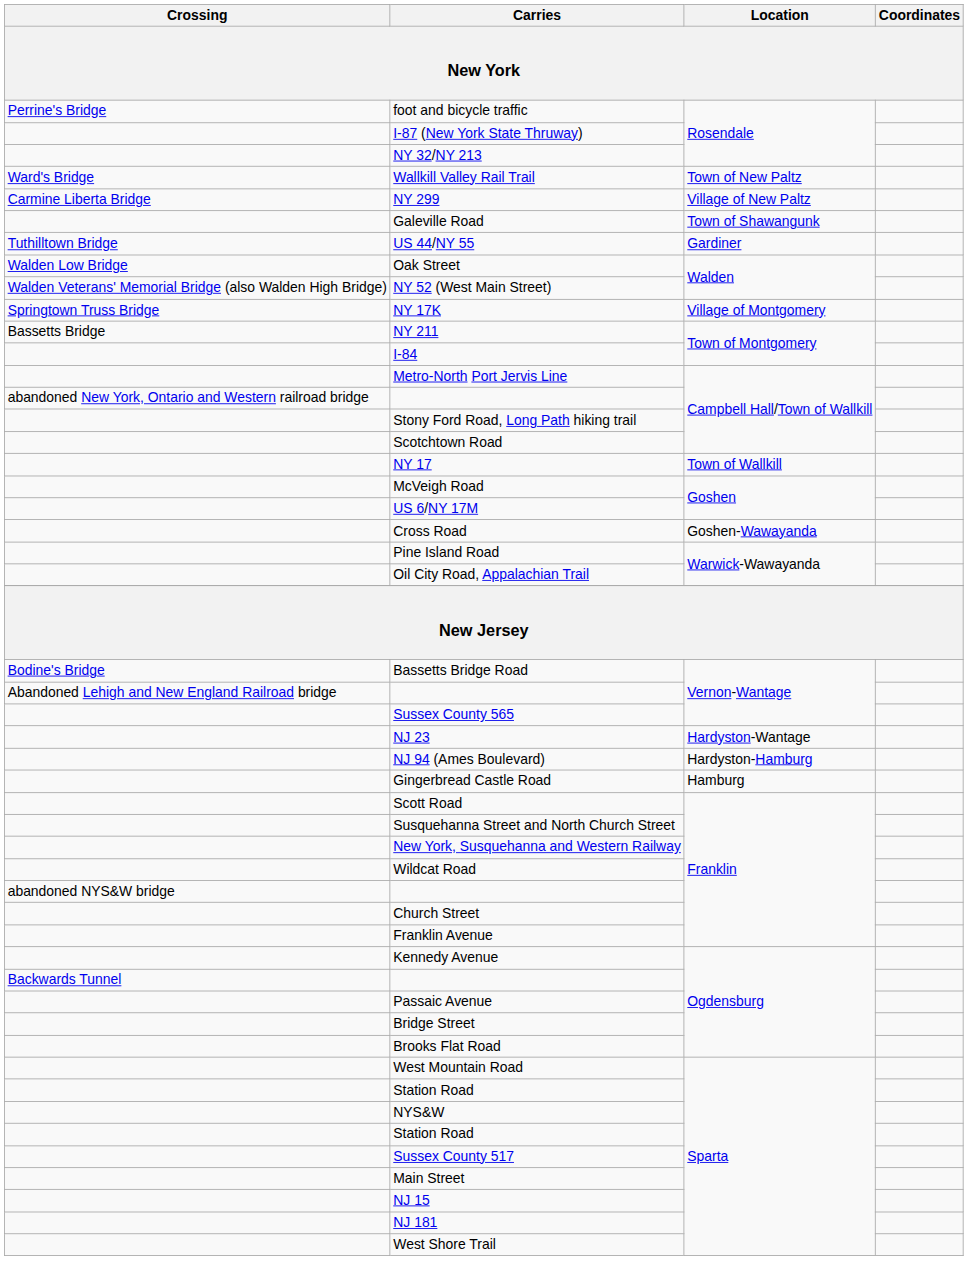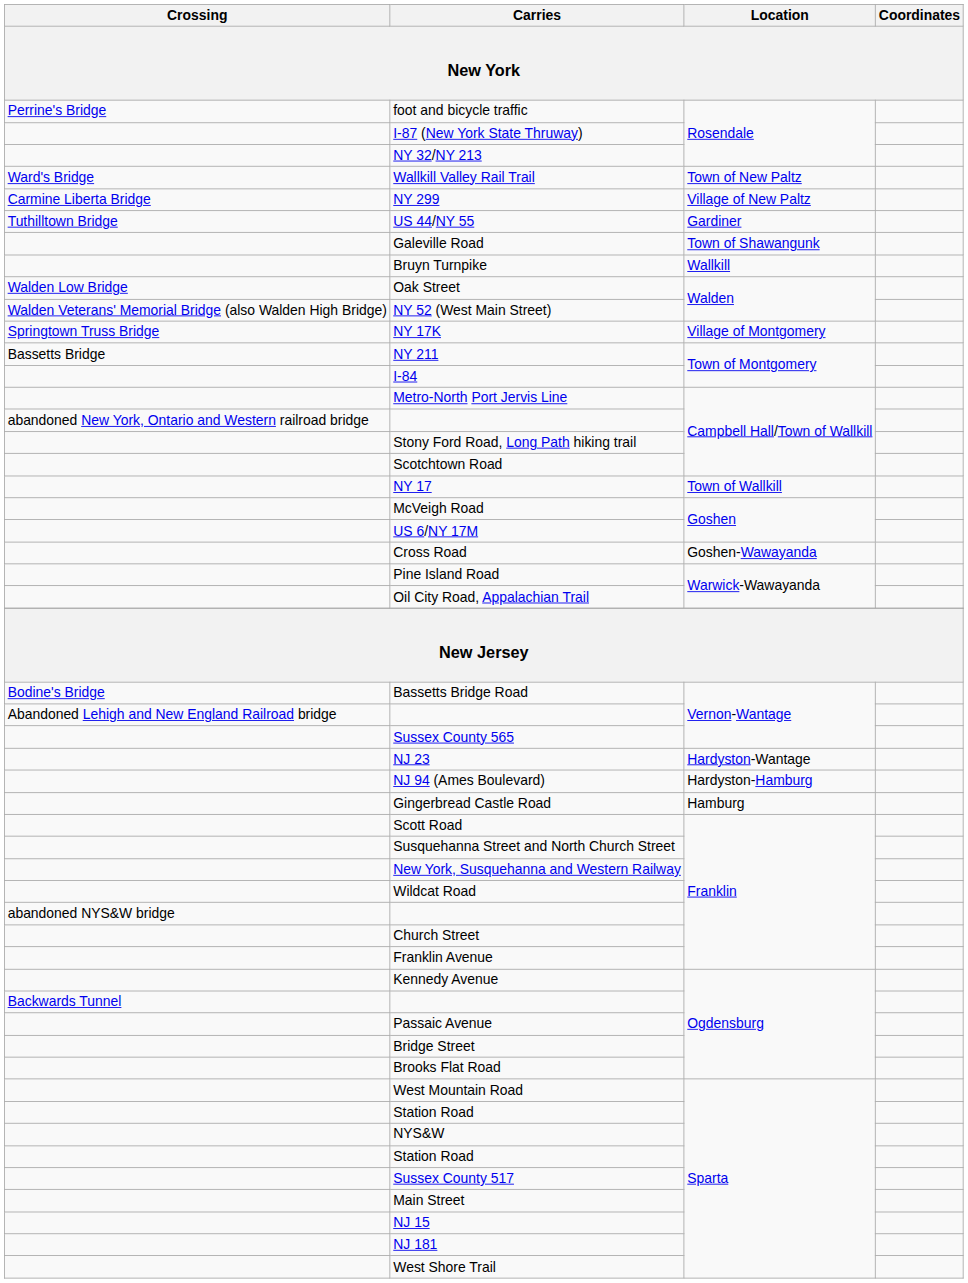rows swapped: US 44/NY 55 <-> Galeville Road
+ row: Bruyn Turnpike | Wallkill
